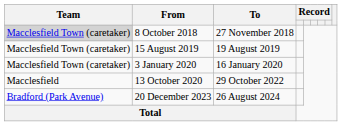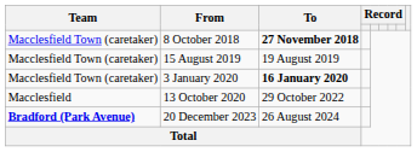8 October 2018 | Team: lightgrey background -> no background
8 October 2018 | To: normal -> bold
3 January 2020 | To: normal -> bold
20 December 2023 | Team: normal -> bold
